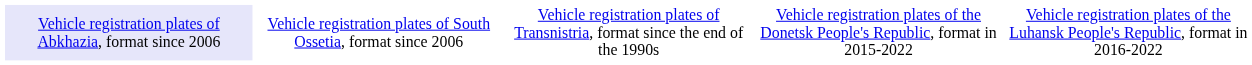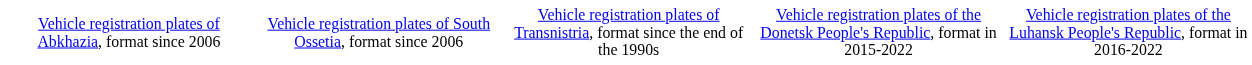Vehicle registration plates of Abkhazia, format since 2006 | column 1: lavender background -> no background
